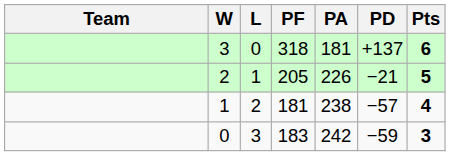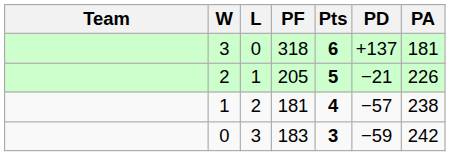columns swapped: PA <-> Pts
